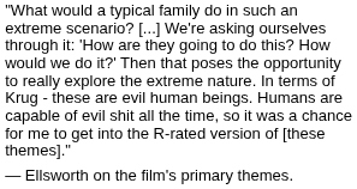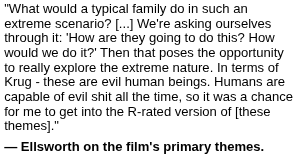row 2 | column 1: normal -> bold
